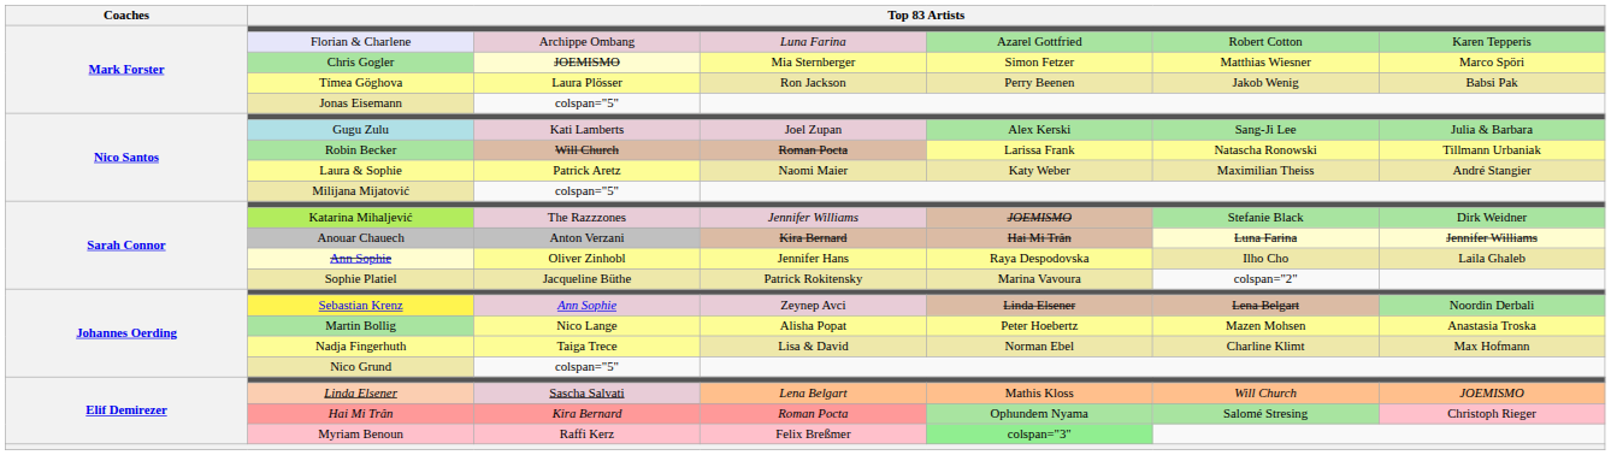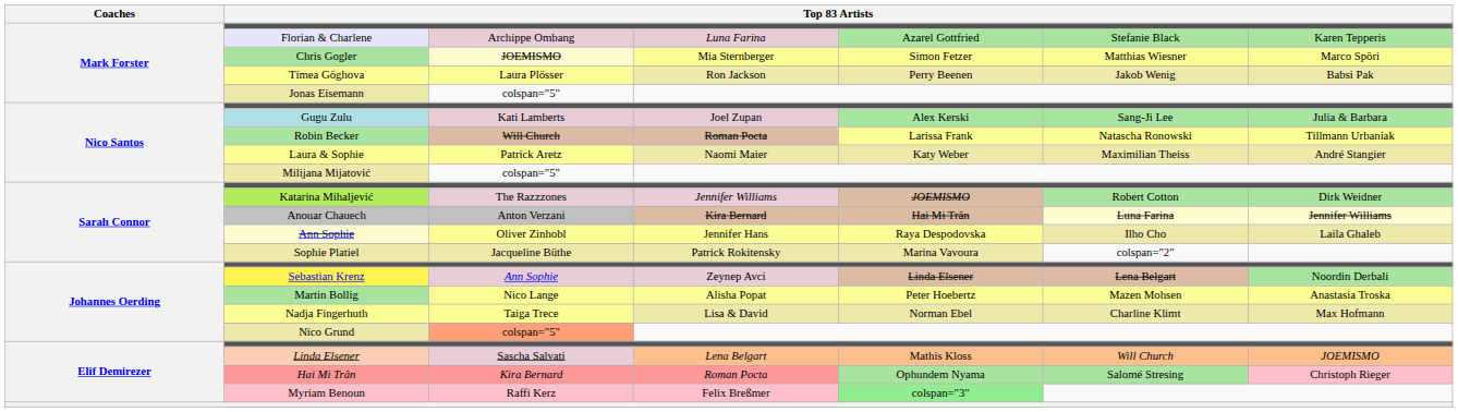Florian & Charlene | column 6: Robert Cotton -> Stefanie Black
Katarina Mihaljević | column 6: Stefanie Black -> Robert Cotton
Nico Grund | column 3: no background -> lightsalmon background
